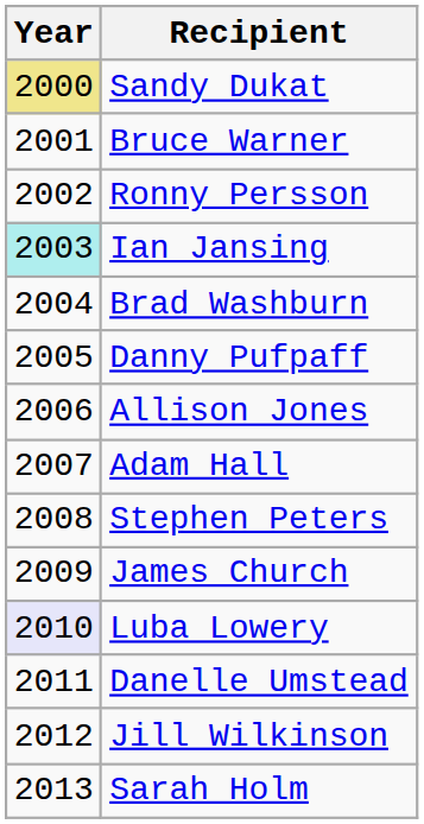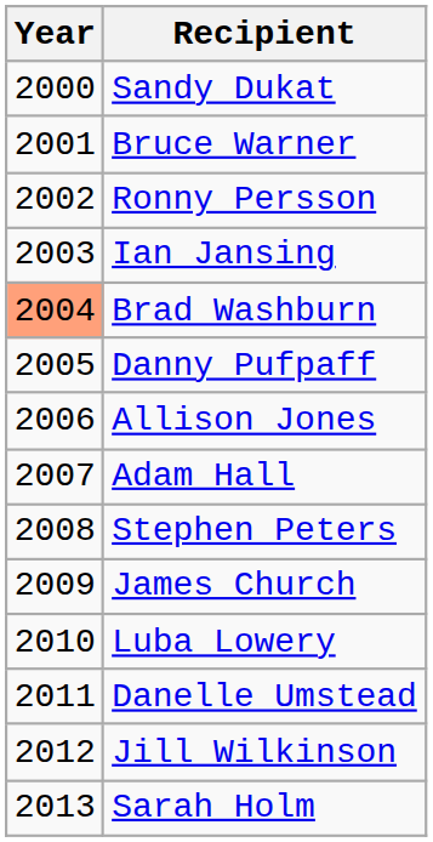Sandy Dukat | Year: khaki background -> no background
Ian Jansing | Year: paleturquoise background -> no background
Brad Washburn | Year: no background -> lightsalmon background
Luba Lowery | Year: lavender background -> no background
